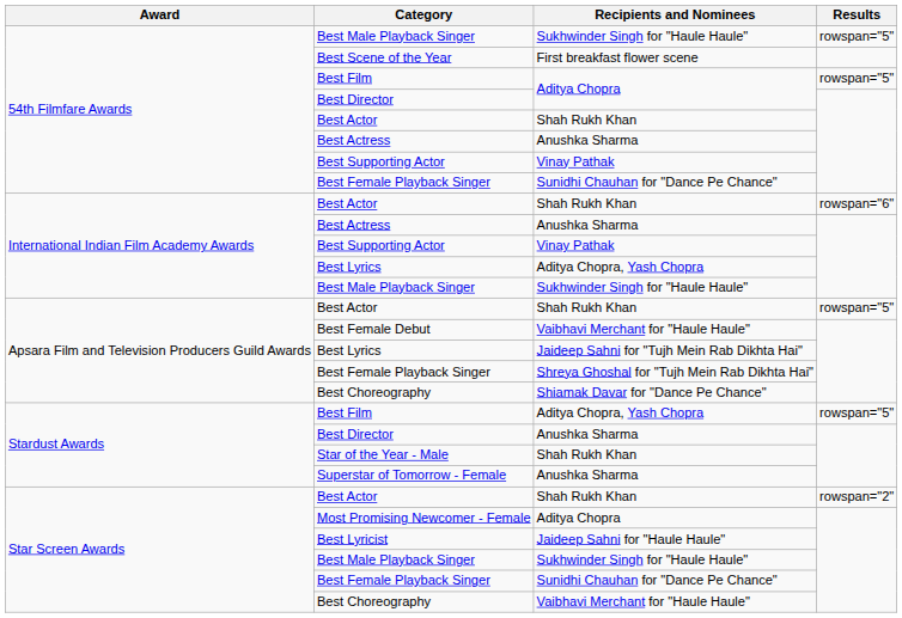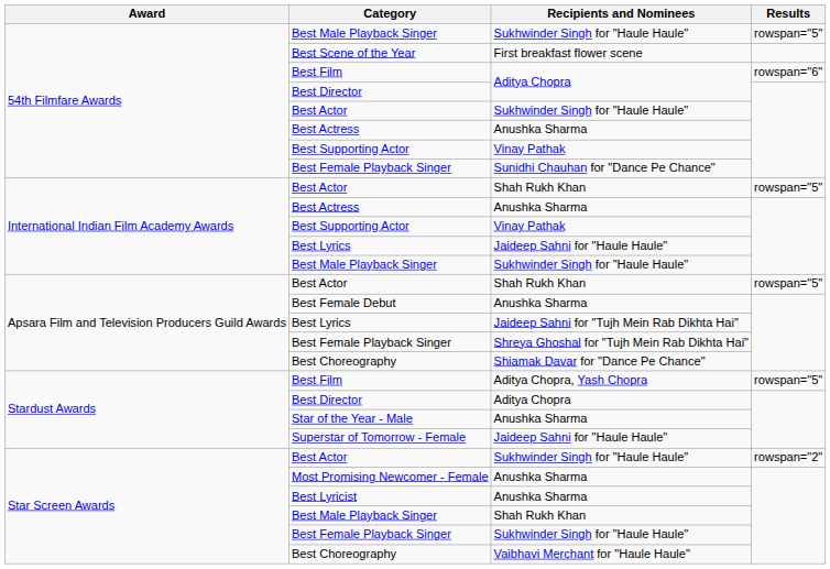54th Filmfare Awards / Best Film | Results: rowspan="5" -> rowspan="6"
54th Filmfare Awards / Best Actor | Recipients and Nominees: Shah Rukh Khan -> Sukhwinder Singh for "Haule Haule"
International Indian Film Academy Awards / Best Actor | Results: rowspan="6" -> rowspan="5"
International Indian Film Academy Awards / Best Lyrics | Recipients and Nominees: Aditya Chopra, Yash Chopra -> Jaideep Sahni for "Haule Haule"
Best Female Debut | Recipients and Nominees: Vaibhavi Merchant for "Haule Haule" -> Anushka Sharma
Stardust Awards / Best Director | Recipients and Nominees: Anushka Sharma -> Aditya Chopra
Star of the Year - Male | Recipients and Nominees: Shah Rukh Khan -> Anushka Sharma
Superstar of Tomorrow - Female | Recipients and Nominees: Anushka Sharma -> Jaideep Sahni for "Haule Haule"
Star Screen Awards / Best Actor | Recipients and Nominees: Shah Rukh Khan -> Sukhwinder Singh for "Haule Haule"
Most Promising Newcomer - Female | Recipients and Nominees: Aditya Chopra -> Anushka Sharma
Best Lyricist | Recipients and Nominees: Jaideep Sahni for "Haule Haule" -> Anushka Sharma
Star Screen Awards / Best Male Playback Singer | Recipients and Nominees: Sukhwinder Singh for "Haule Haule" -> Shah Rukh Khan
Star Screen Awards / Best Female Playback Singer | Recipients and Nominees: Sunidhi Chauhan for "Dance Pe Chance" -> Sukhwinder Singh for "Haule Haule"
